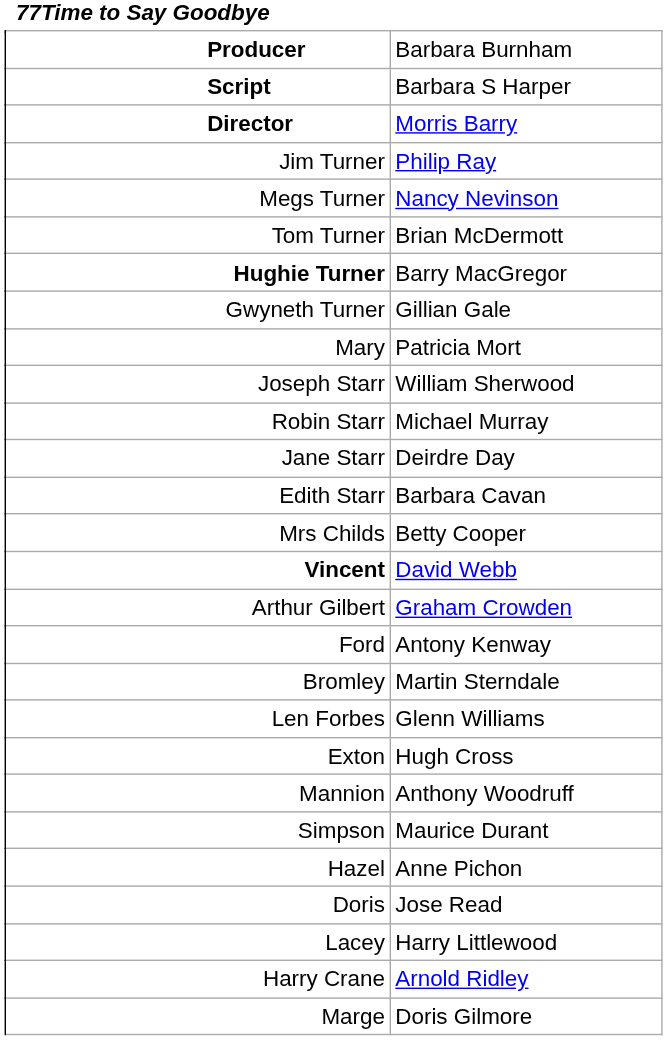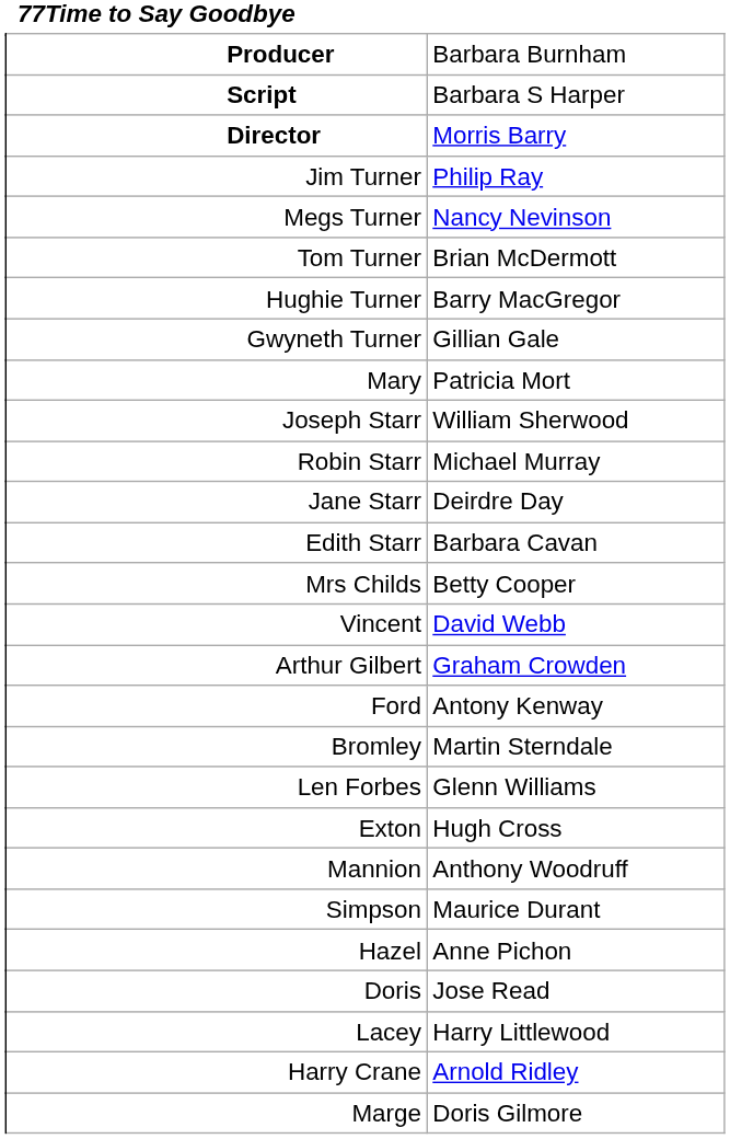Hughie Turner | column 2: bold -> normal
Vincent | column 2: bold -> normal
